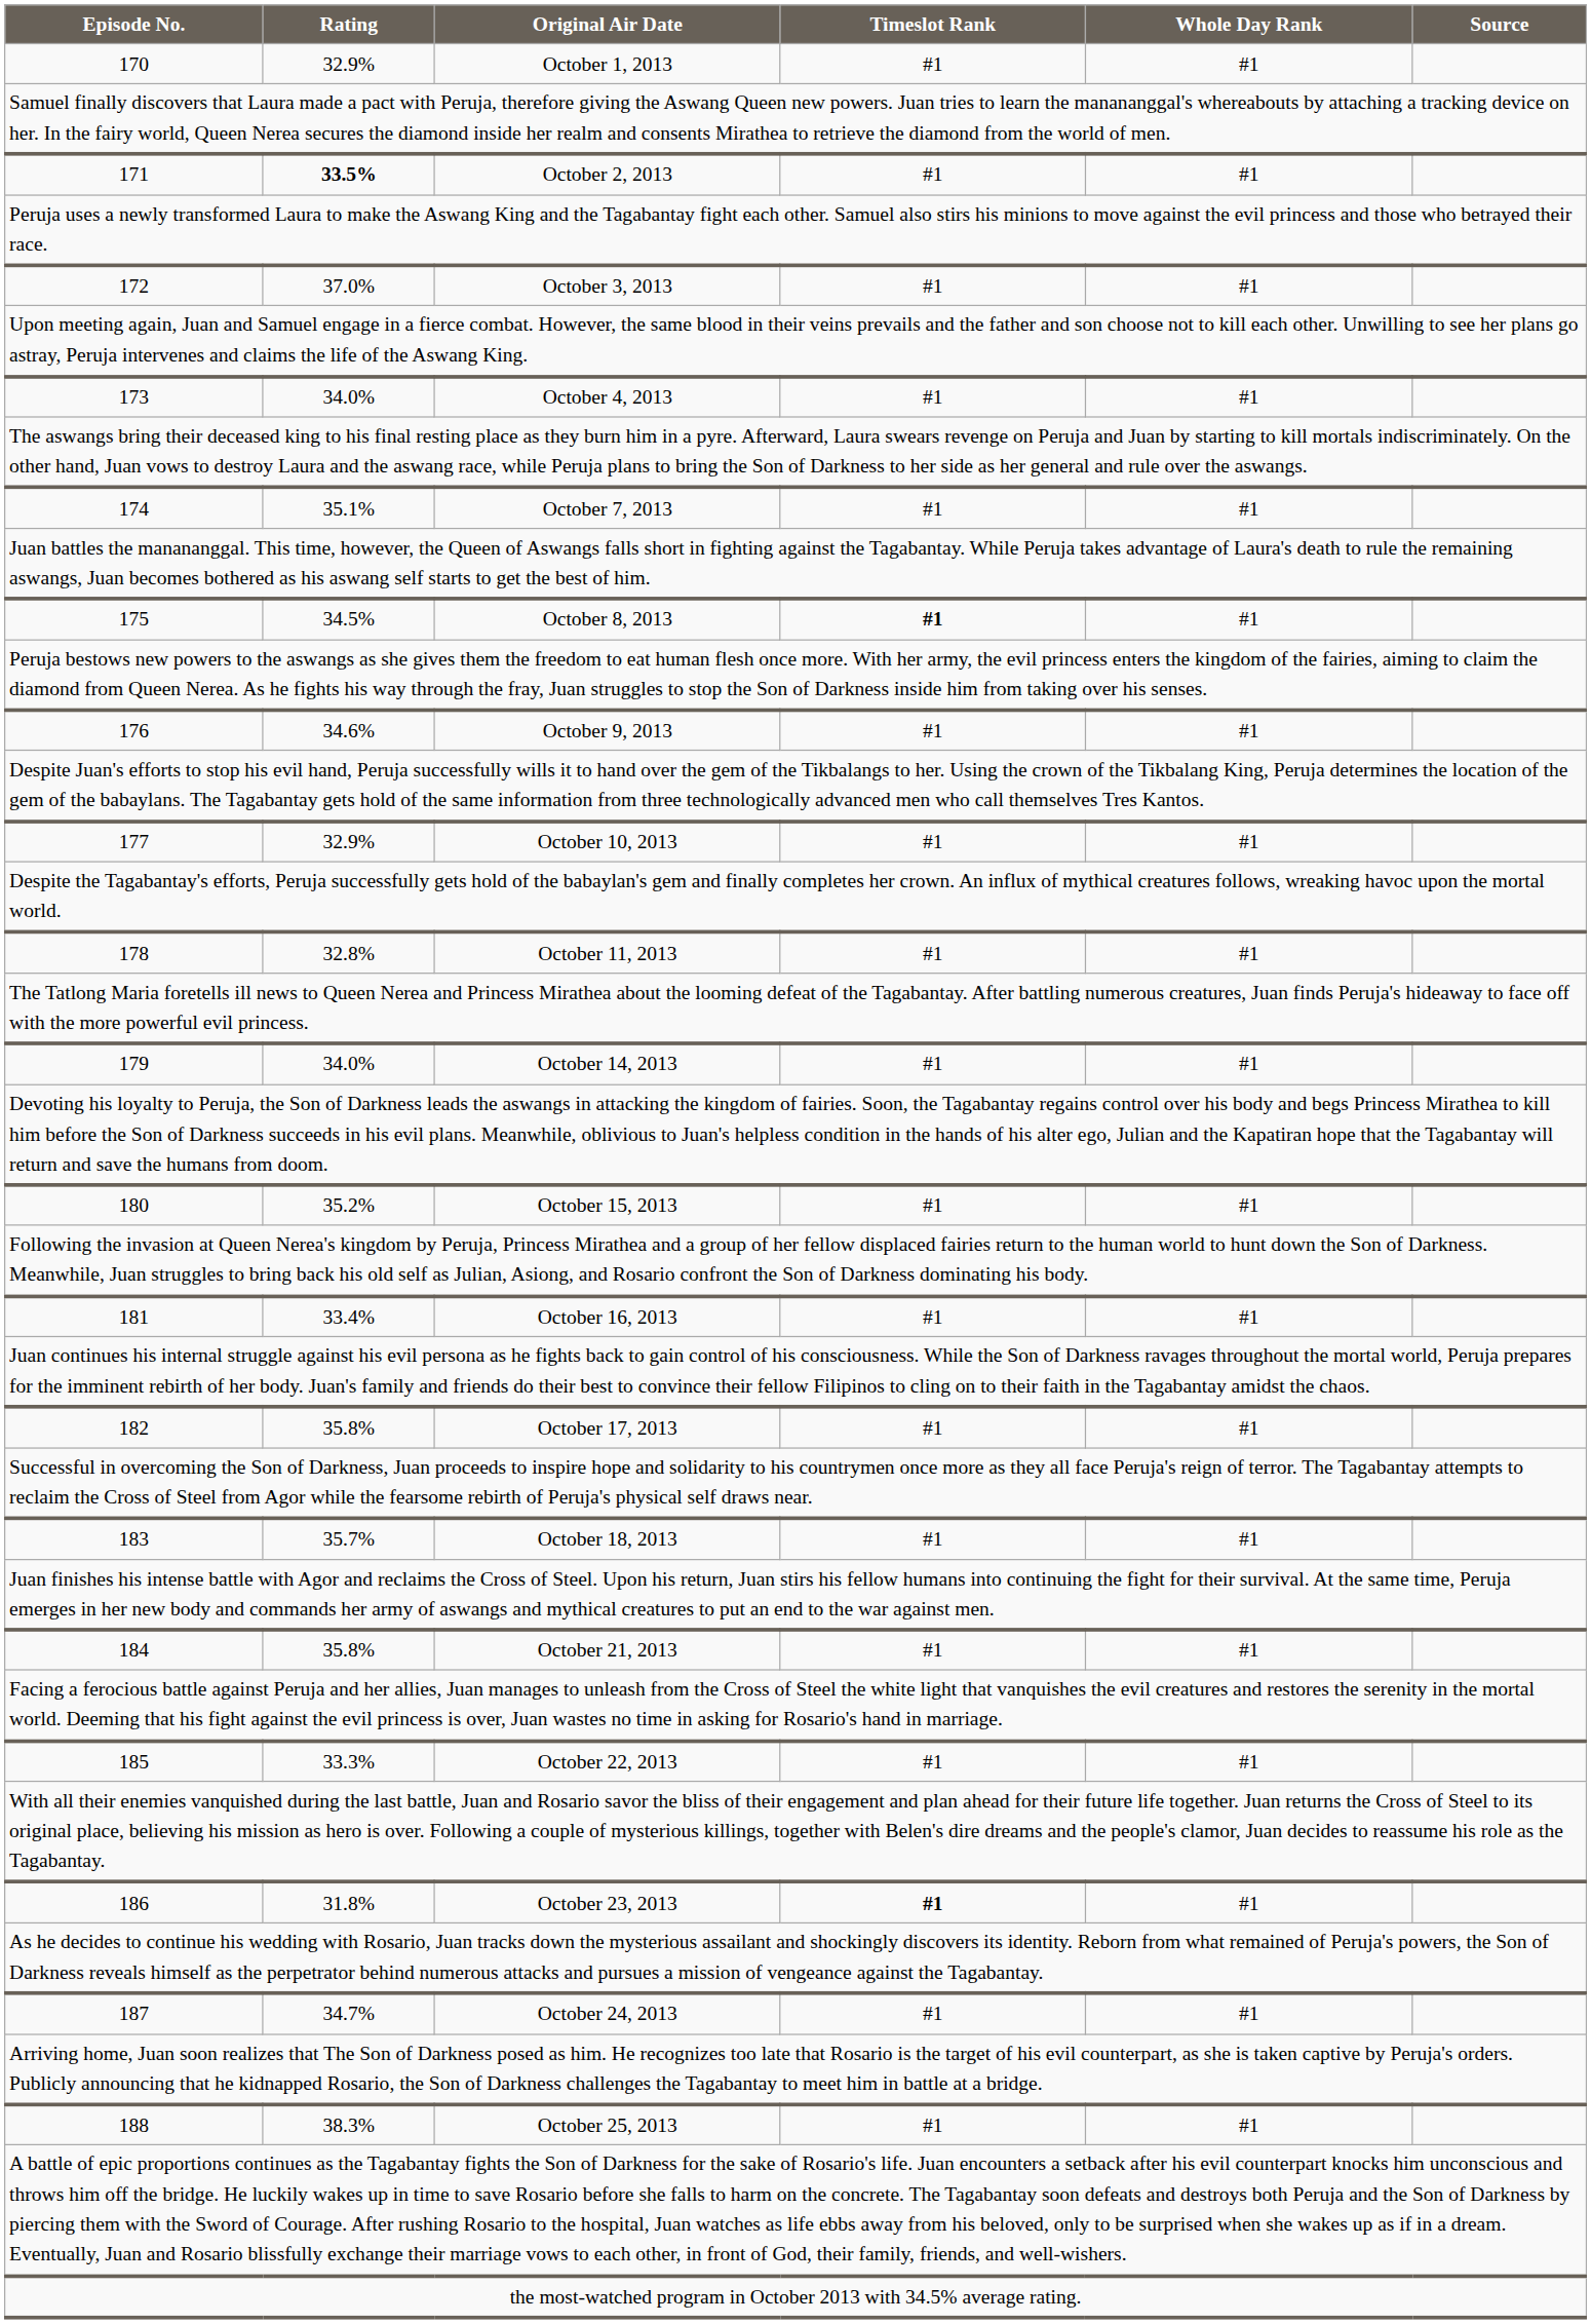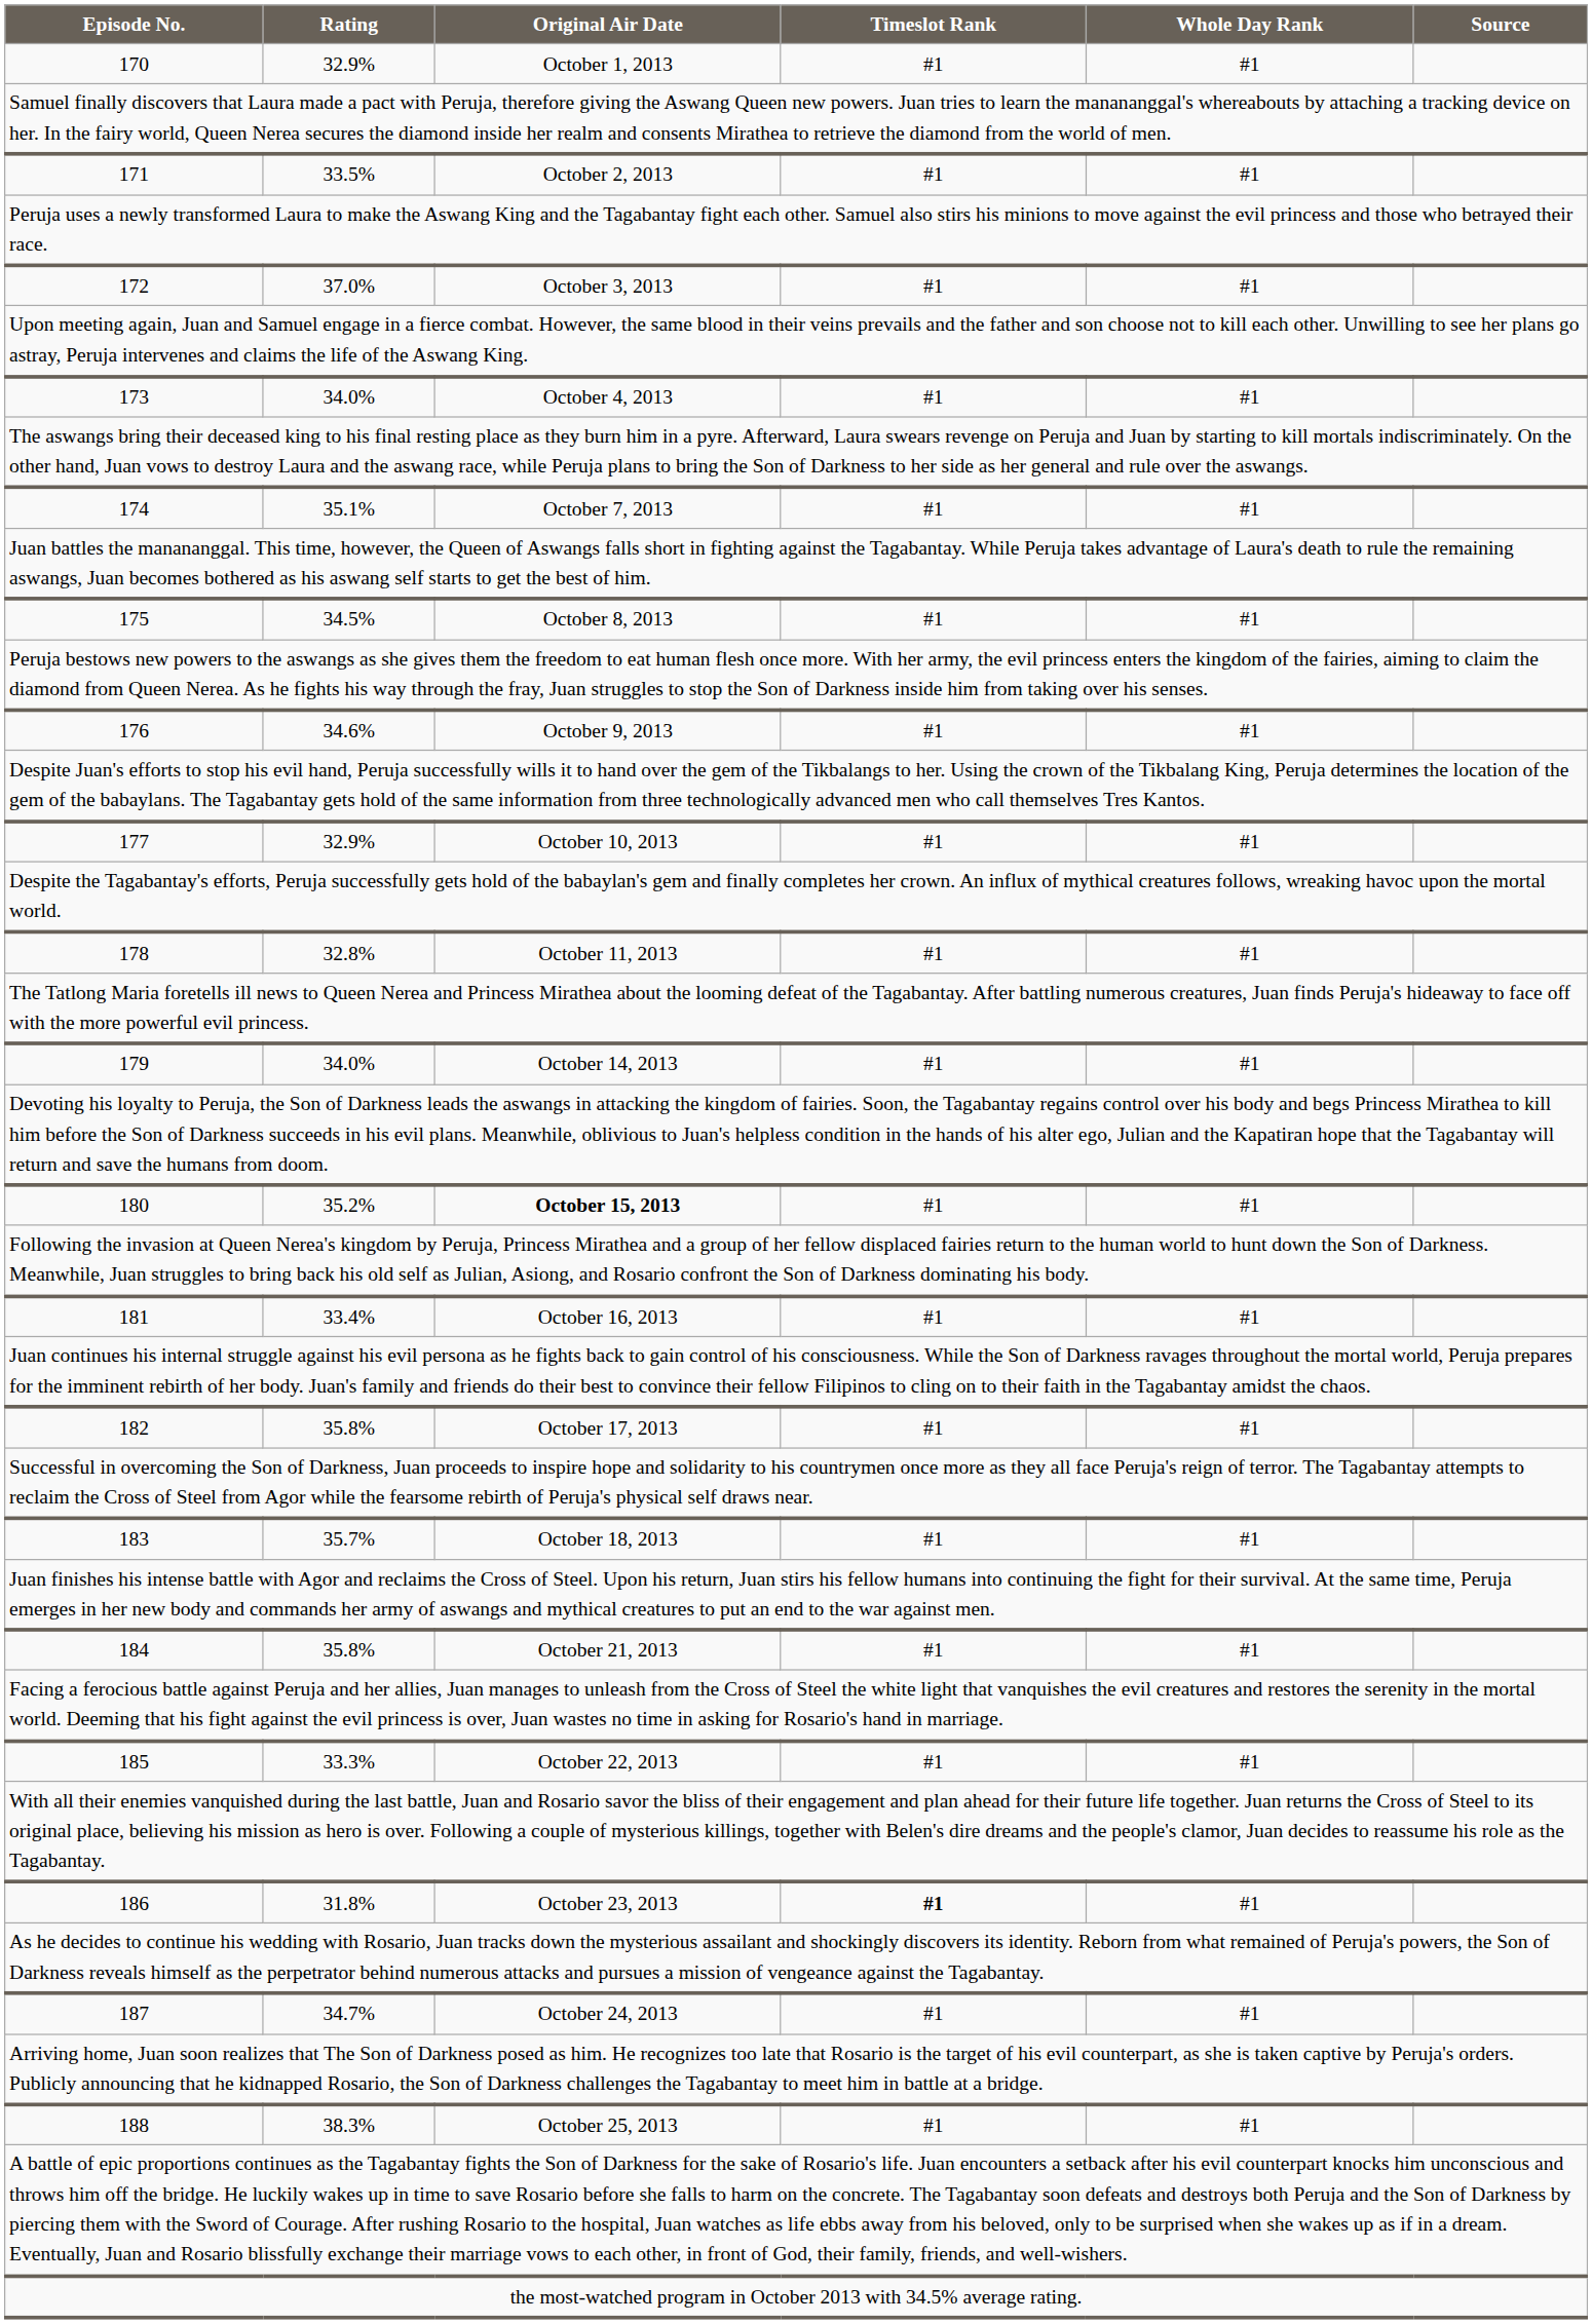171 | Rating: bold -> normal
175 | Timeslot Rank: bold -> normal
180 | Original Air Date: normal -> bold
